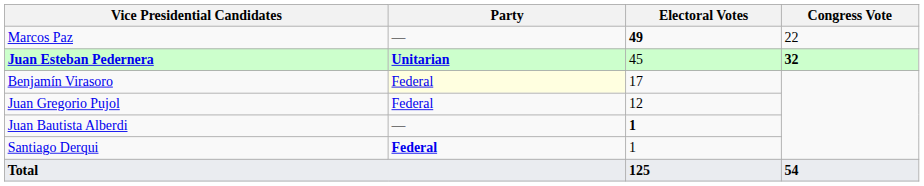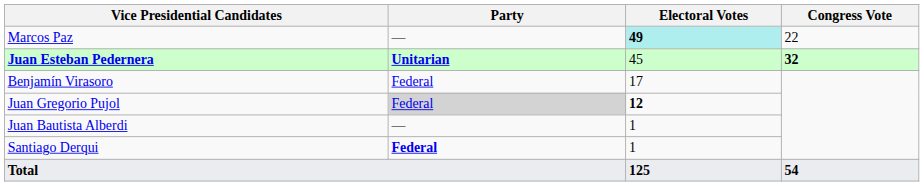Marcos Paz | Electoral Votes: no background -> paleturquoise background
Benjamín Virasoro | Party: lightyellow background -> no background
Juan Gregorio Pujol | Party: no background -> lightgrey background
Juan Gregorio Pujol | Electoral Votes: normal -> bold
Juan Bautista Alberdi | Electoral Votes: bold -> normal
